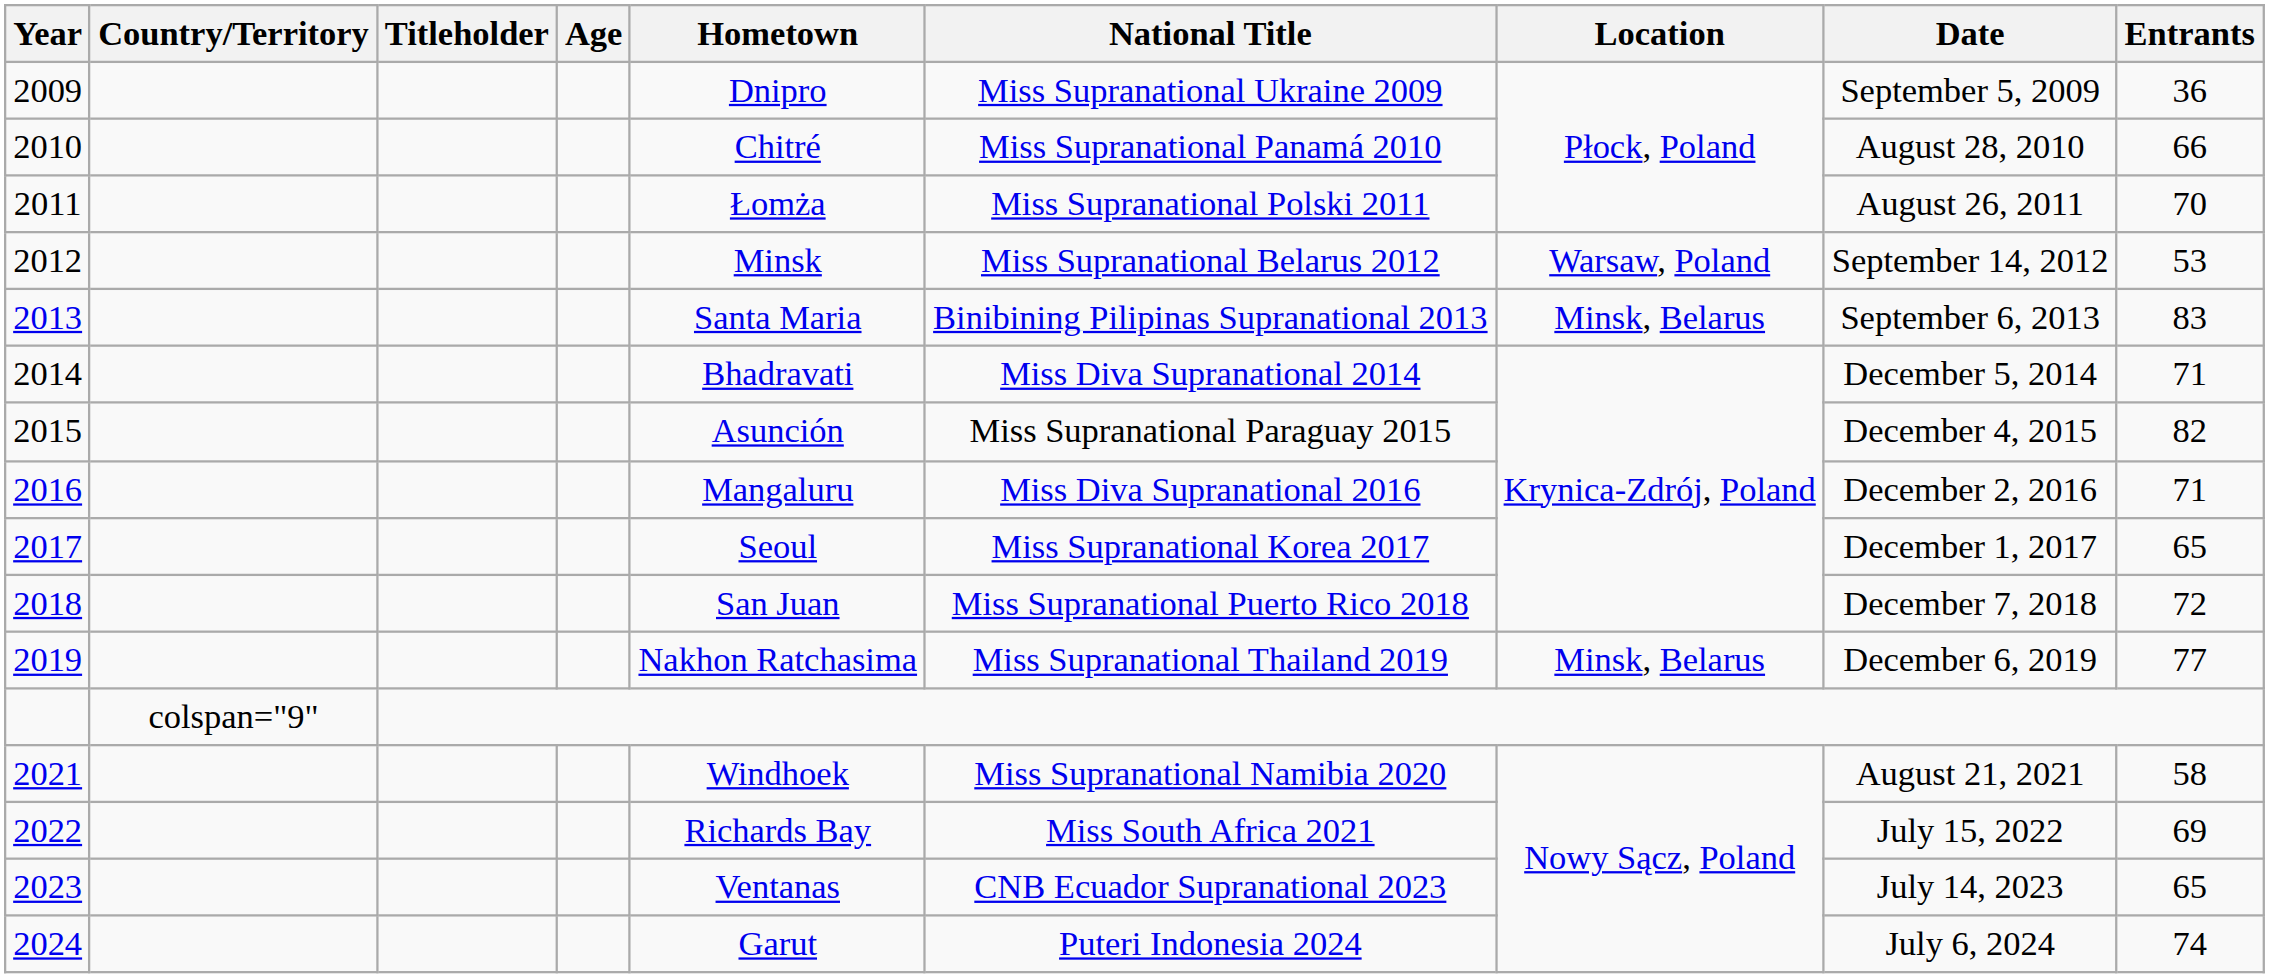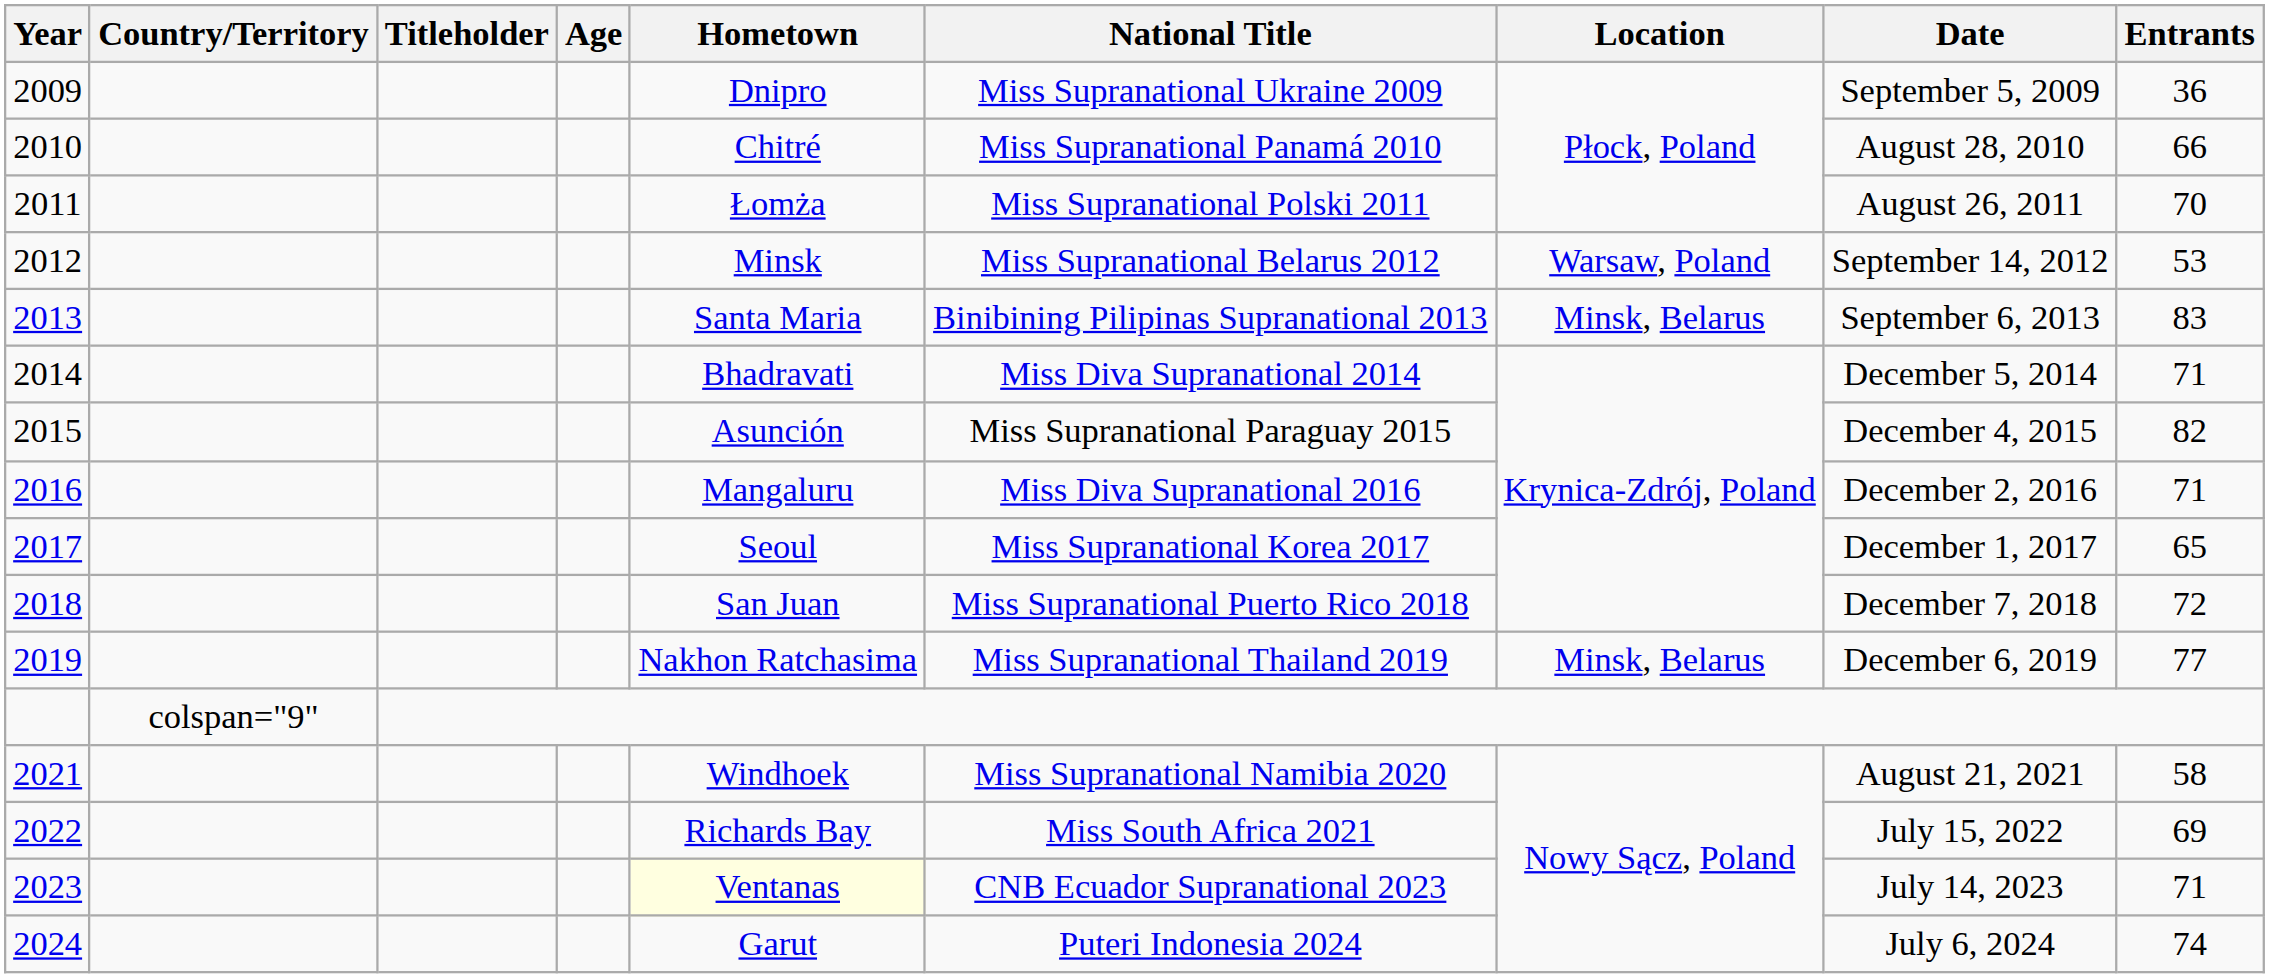2023 | Hometown: no background -> lightyellow background
2023 | Entrants: 65 -> 71
